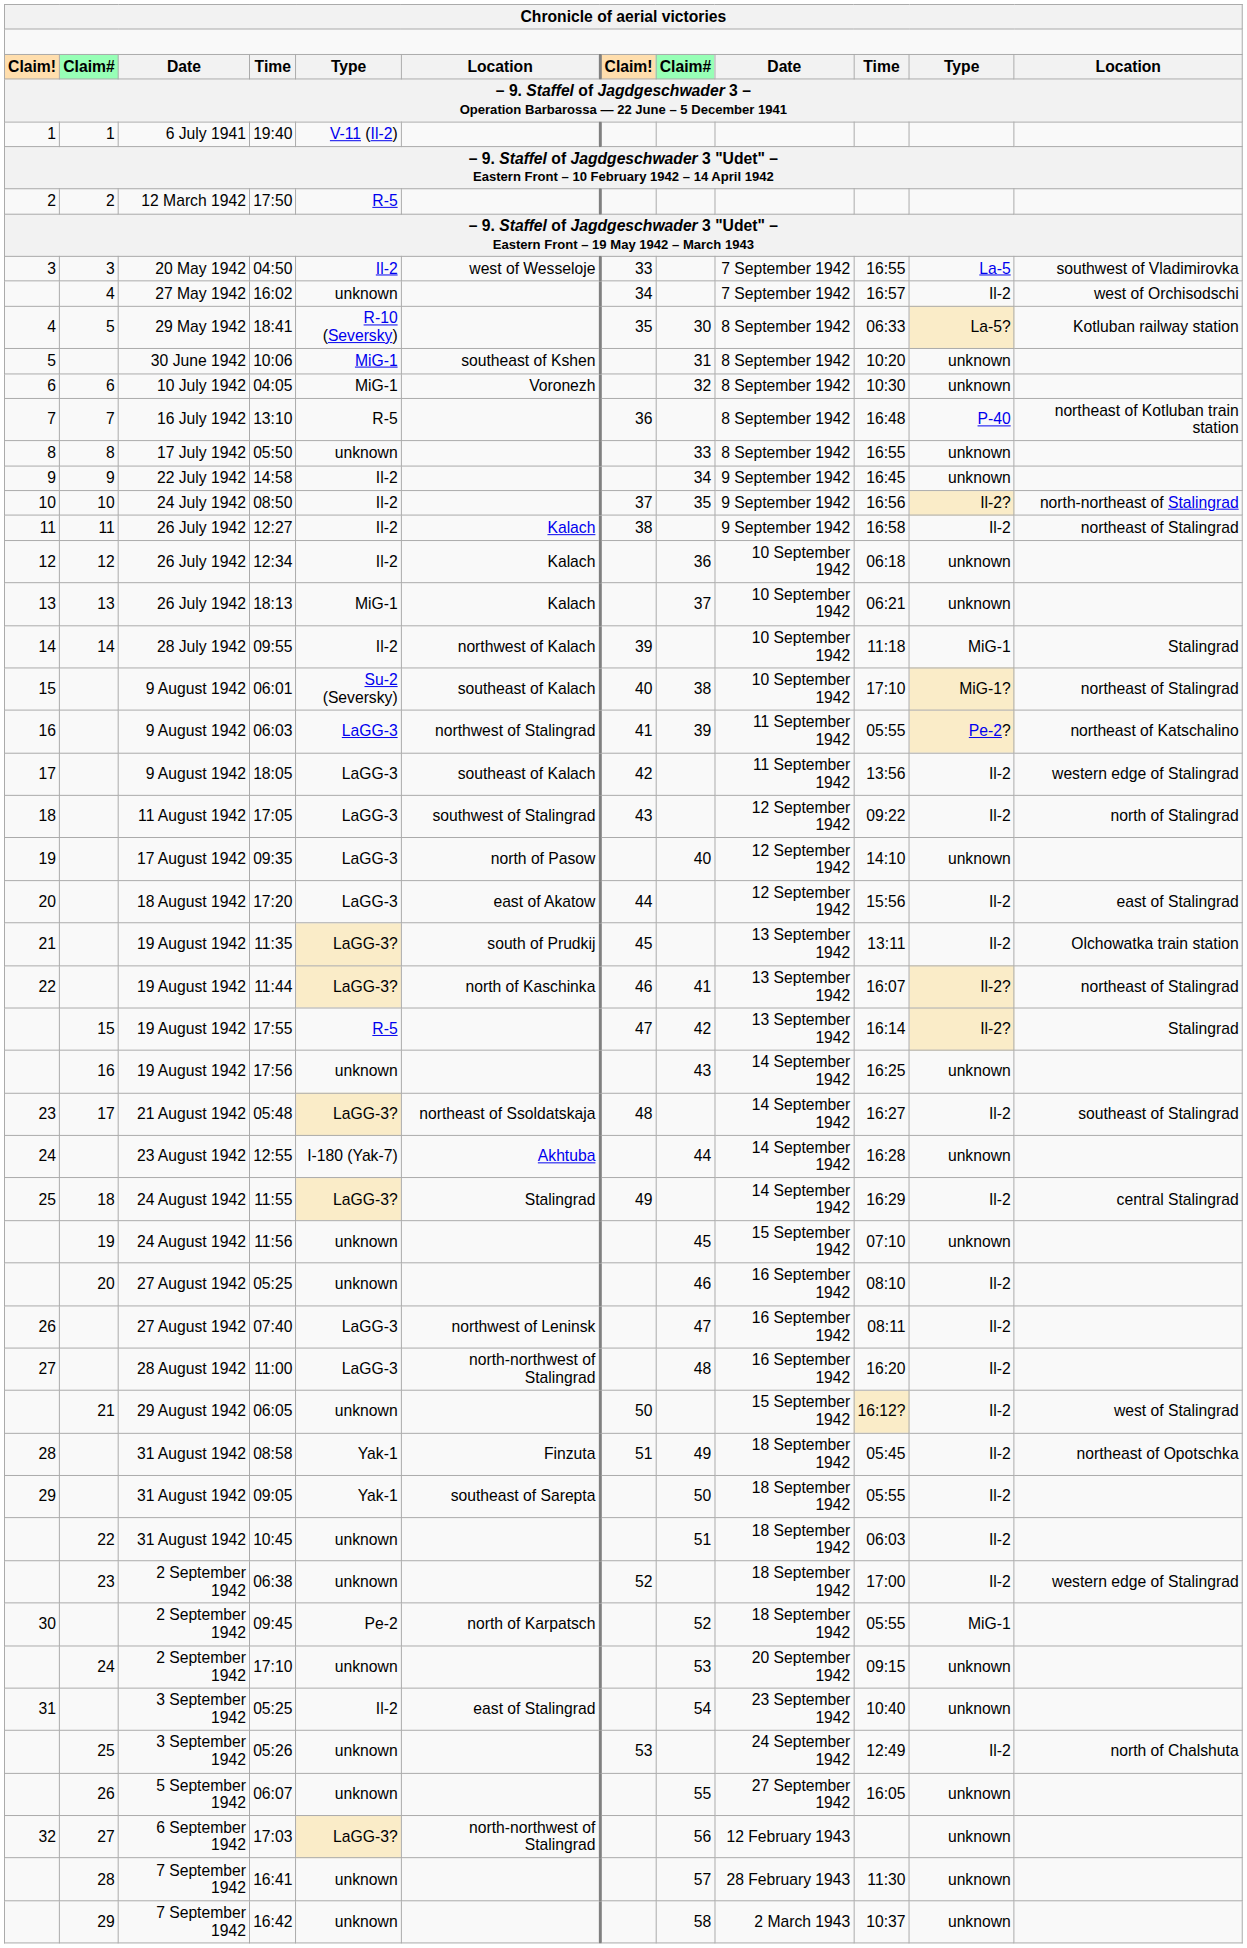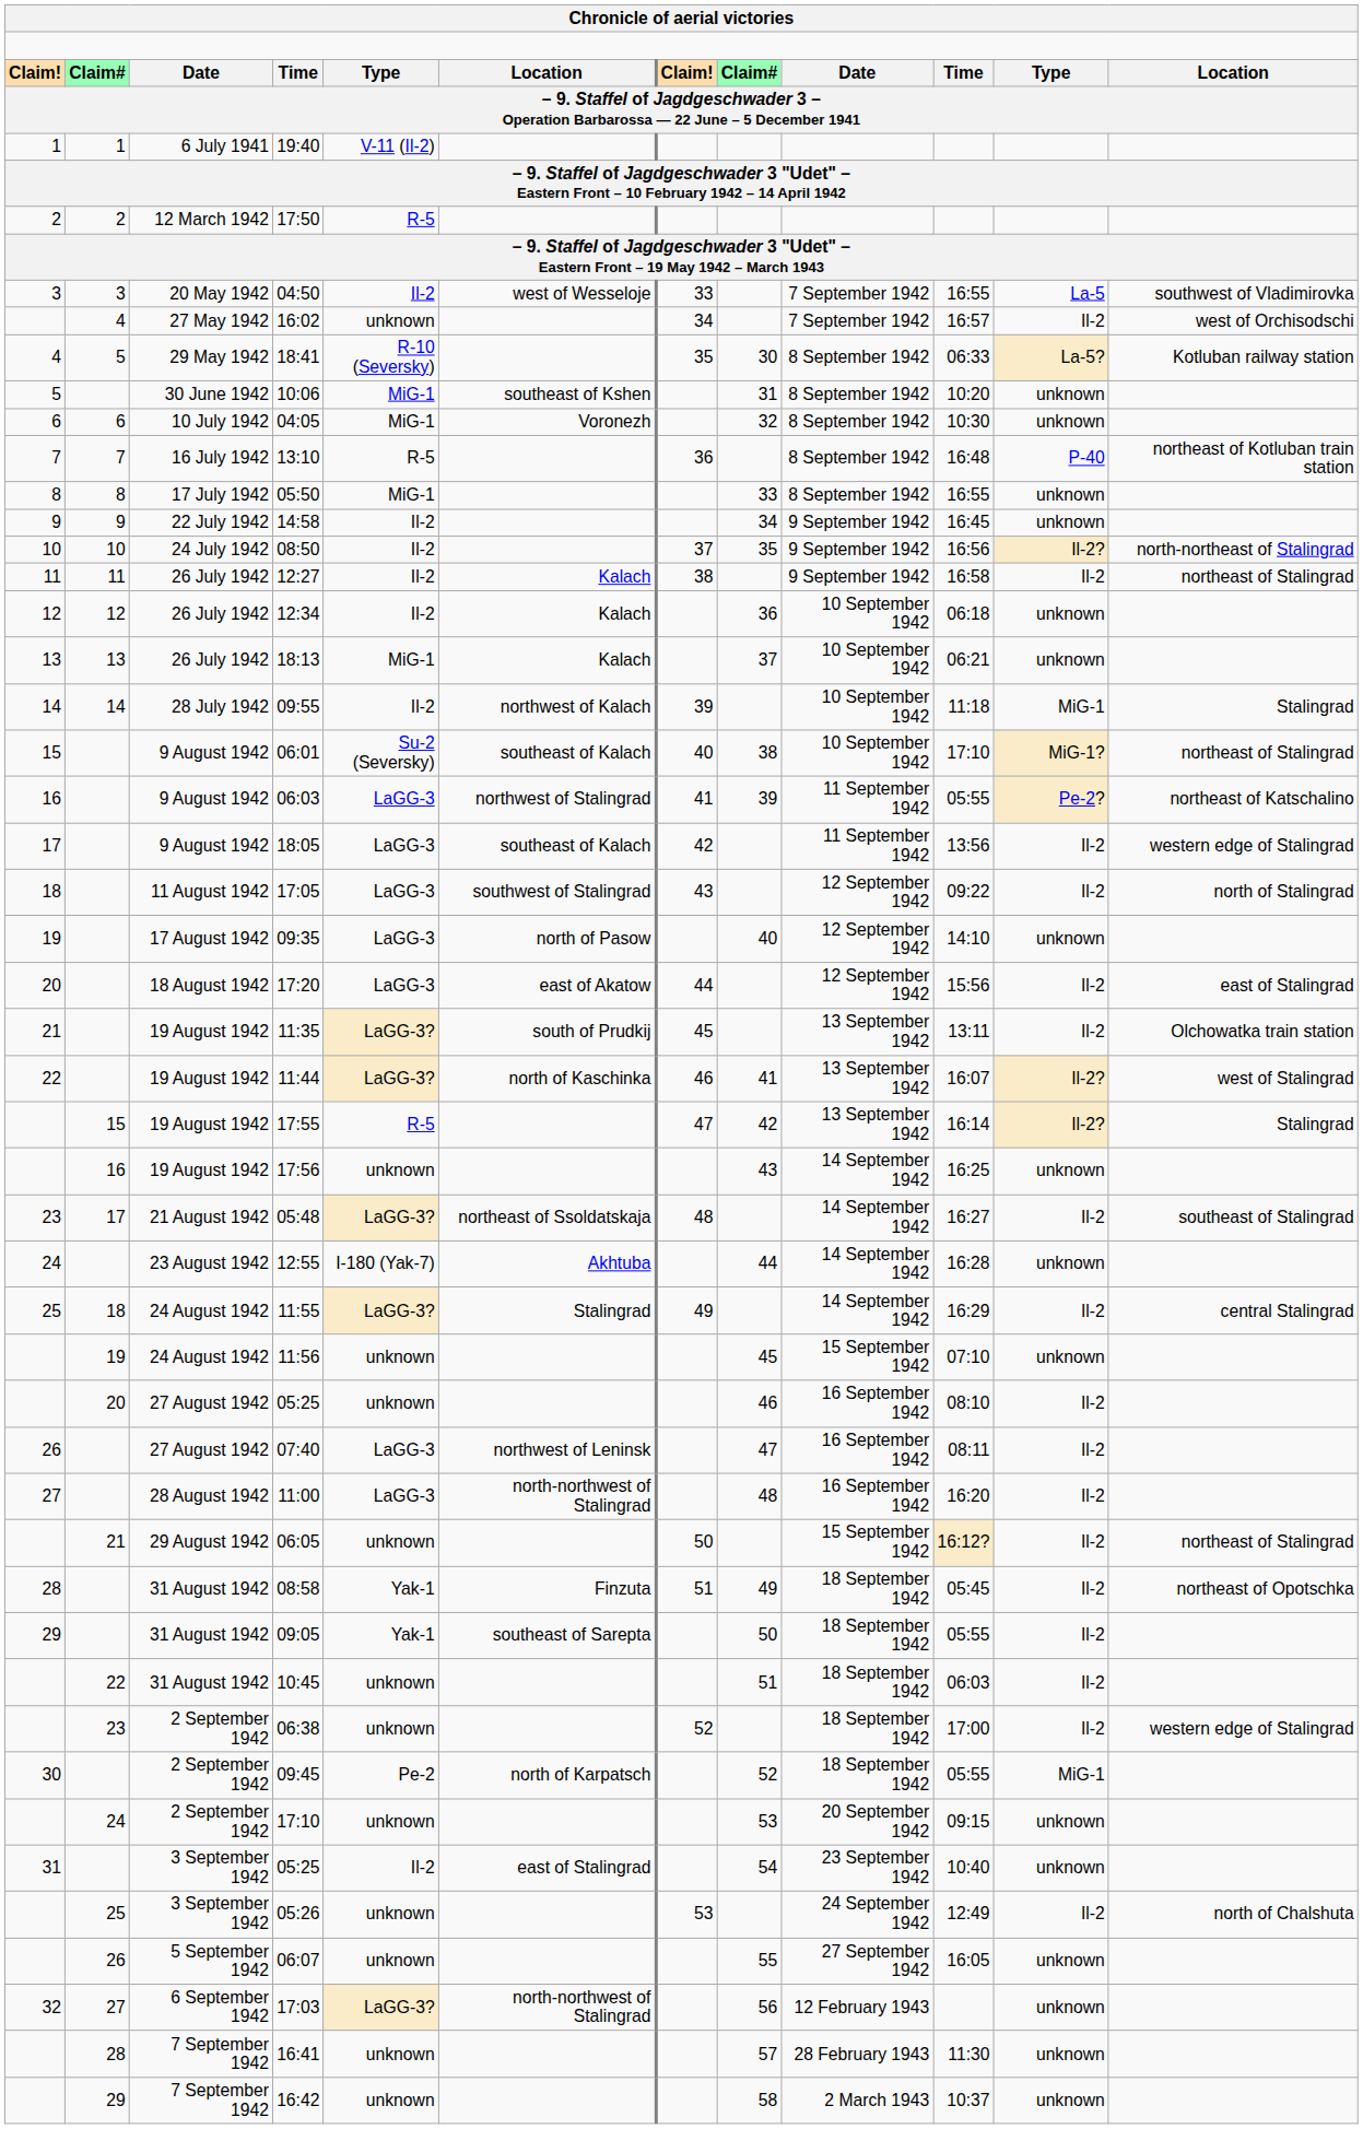05:50 | column 5: unknown -> MiG-1
11:44 | column 12: northeast of Stalingrad -> west of Stalingrad
06:05 | column 12: west of Stalingrad -> northeast of Stalingrad
